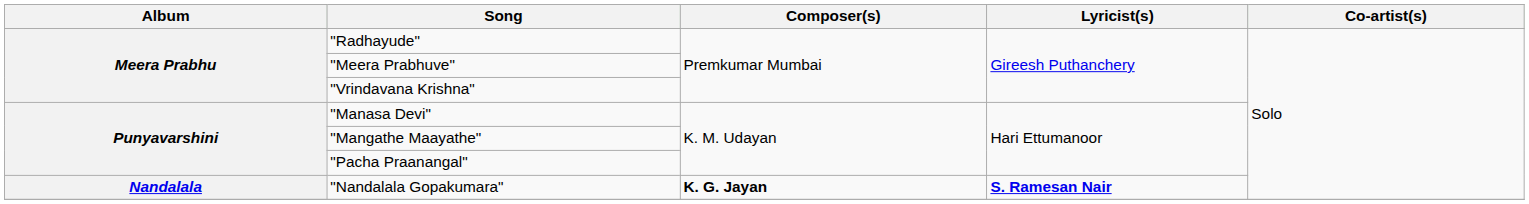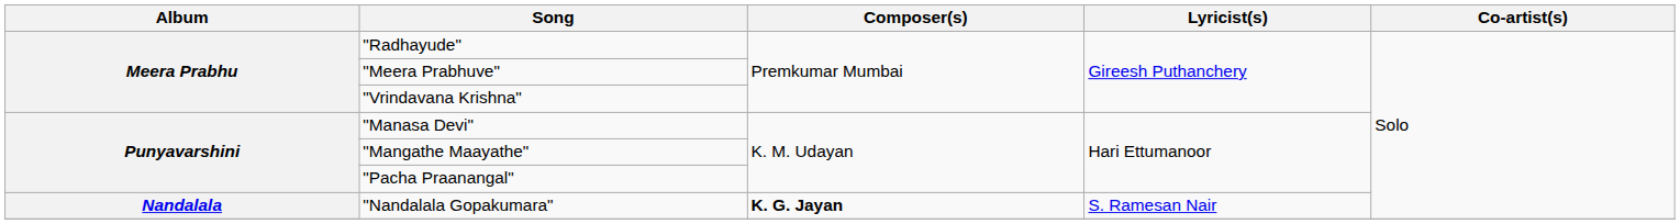"Nandalala Gopakumara" | Lyricist(s): bold -> normal
